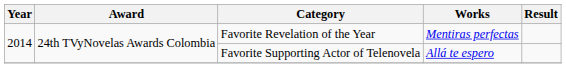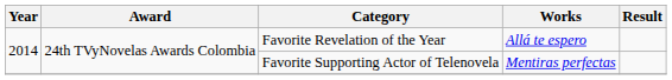Favorite Revelation of the Year | Works: Mentiras perfectas -> Allá te espero
Favorite Supporting Actor of Telenovela | Works: Allá te espero -> Mentiras perfectas
